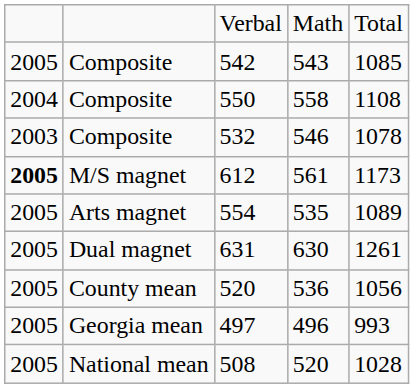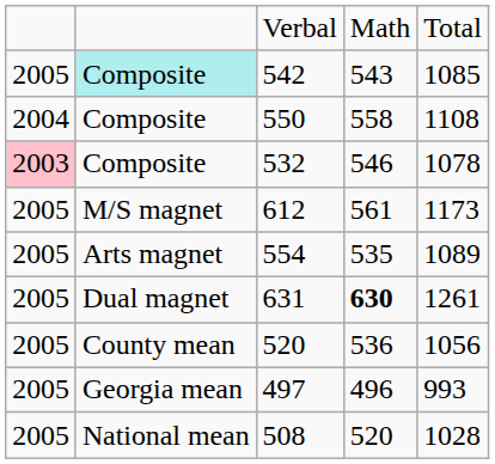542 | column 2: no background -> paleturquoise background
532 | column 1: no background -> pink background
612 | column 1: bold -> normal
631 | column 4: normal -> bold
